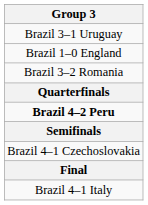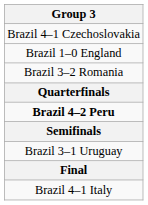row 2 | column 1: Brazil 3–1 Uruguay -> Brazil 4–1 Czechoslovakia
row 8 | column 1: Brazil 4–1 Czechoslovakia -> Brazil 3–1 Uruguay
